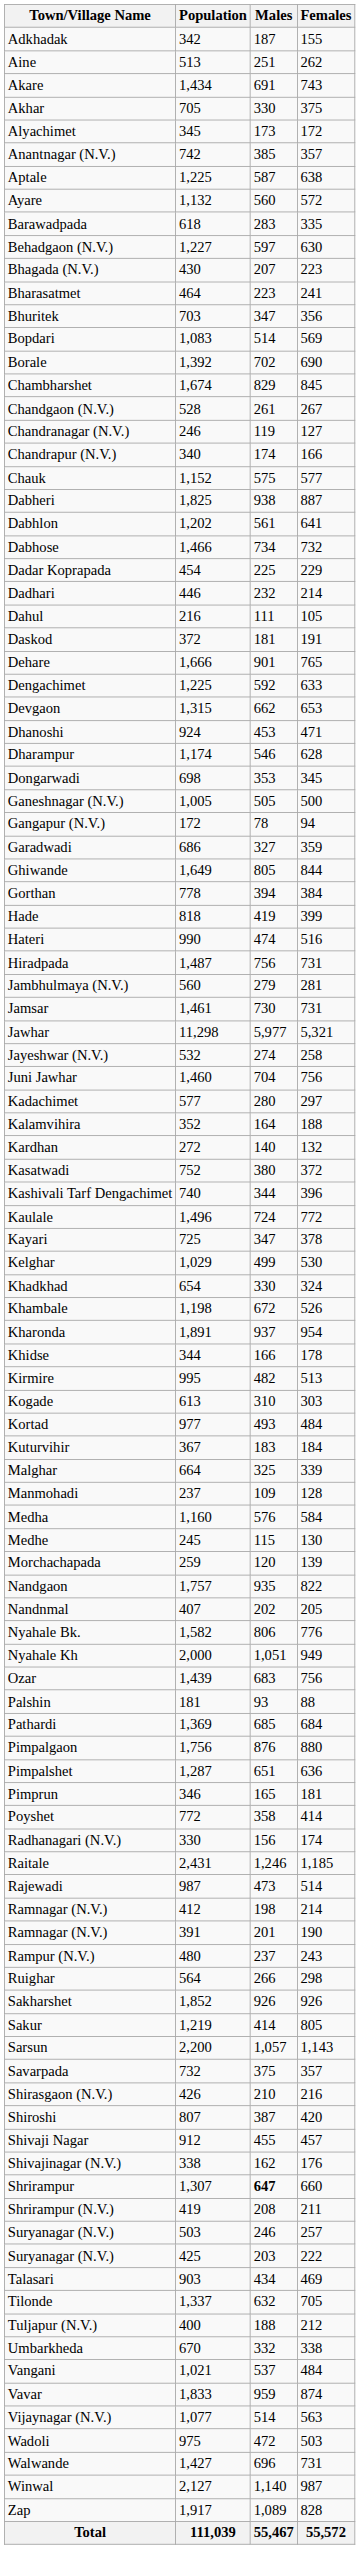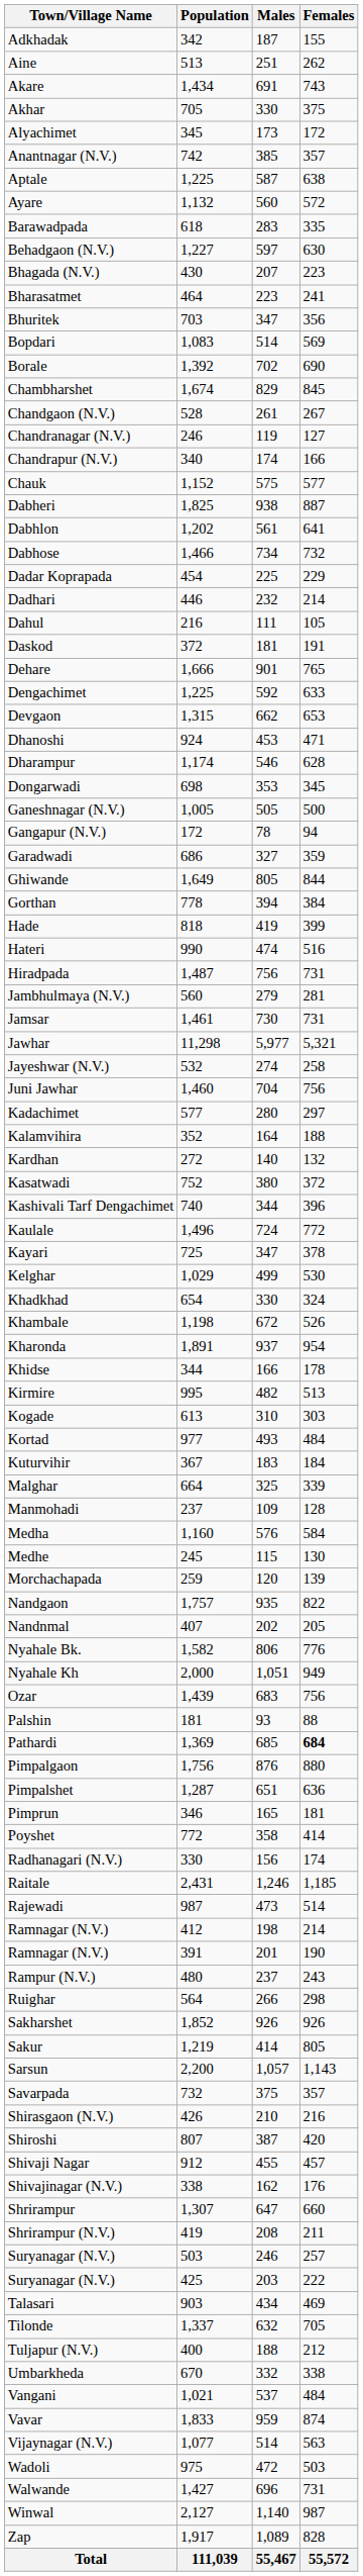Pathardi | Females: normal -> bold
Shrirampur | Males: bold -> normal
